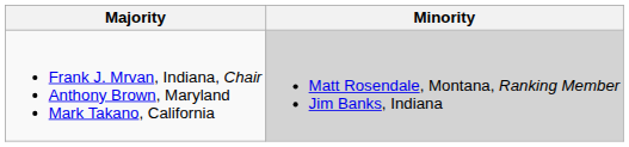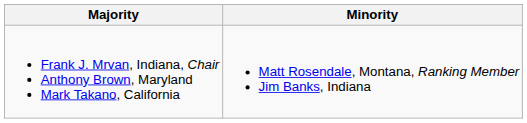row 2 | Minority: lightgrey background -> no background
